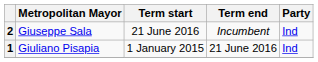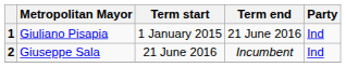rows swapped: 1 <-> 2
